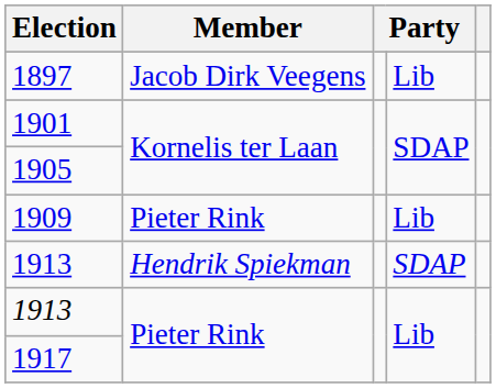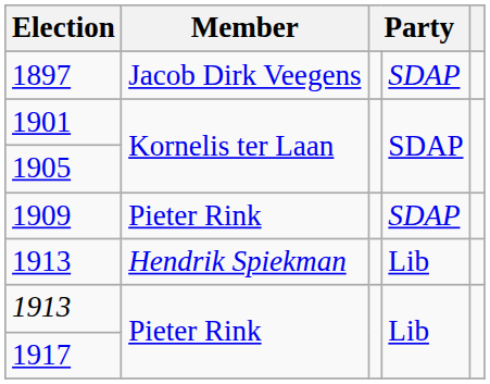1897 | column 4: Lib -> SDAP
1909 | column 4: Lib -> SDAP
1913 / Hendrik Spiekman | column 4: SDAP -> Lib
